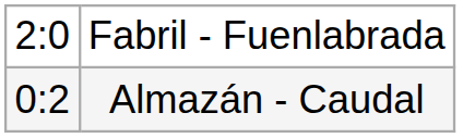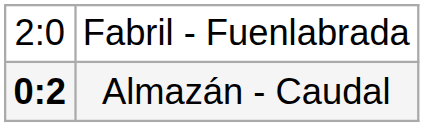Almazán - Caudal | column 1: normal -> bold
